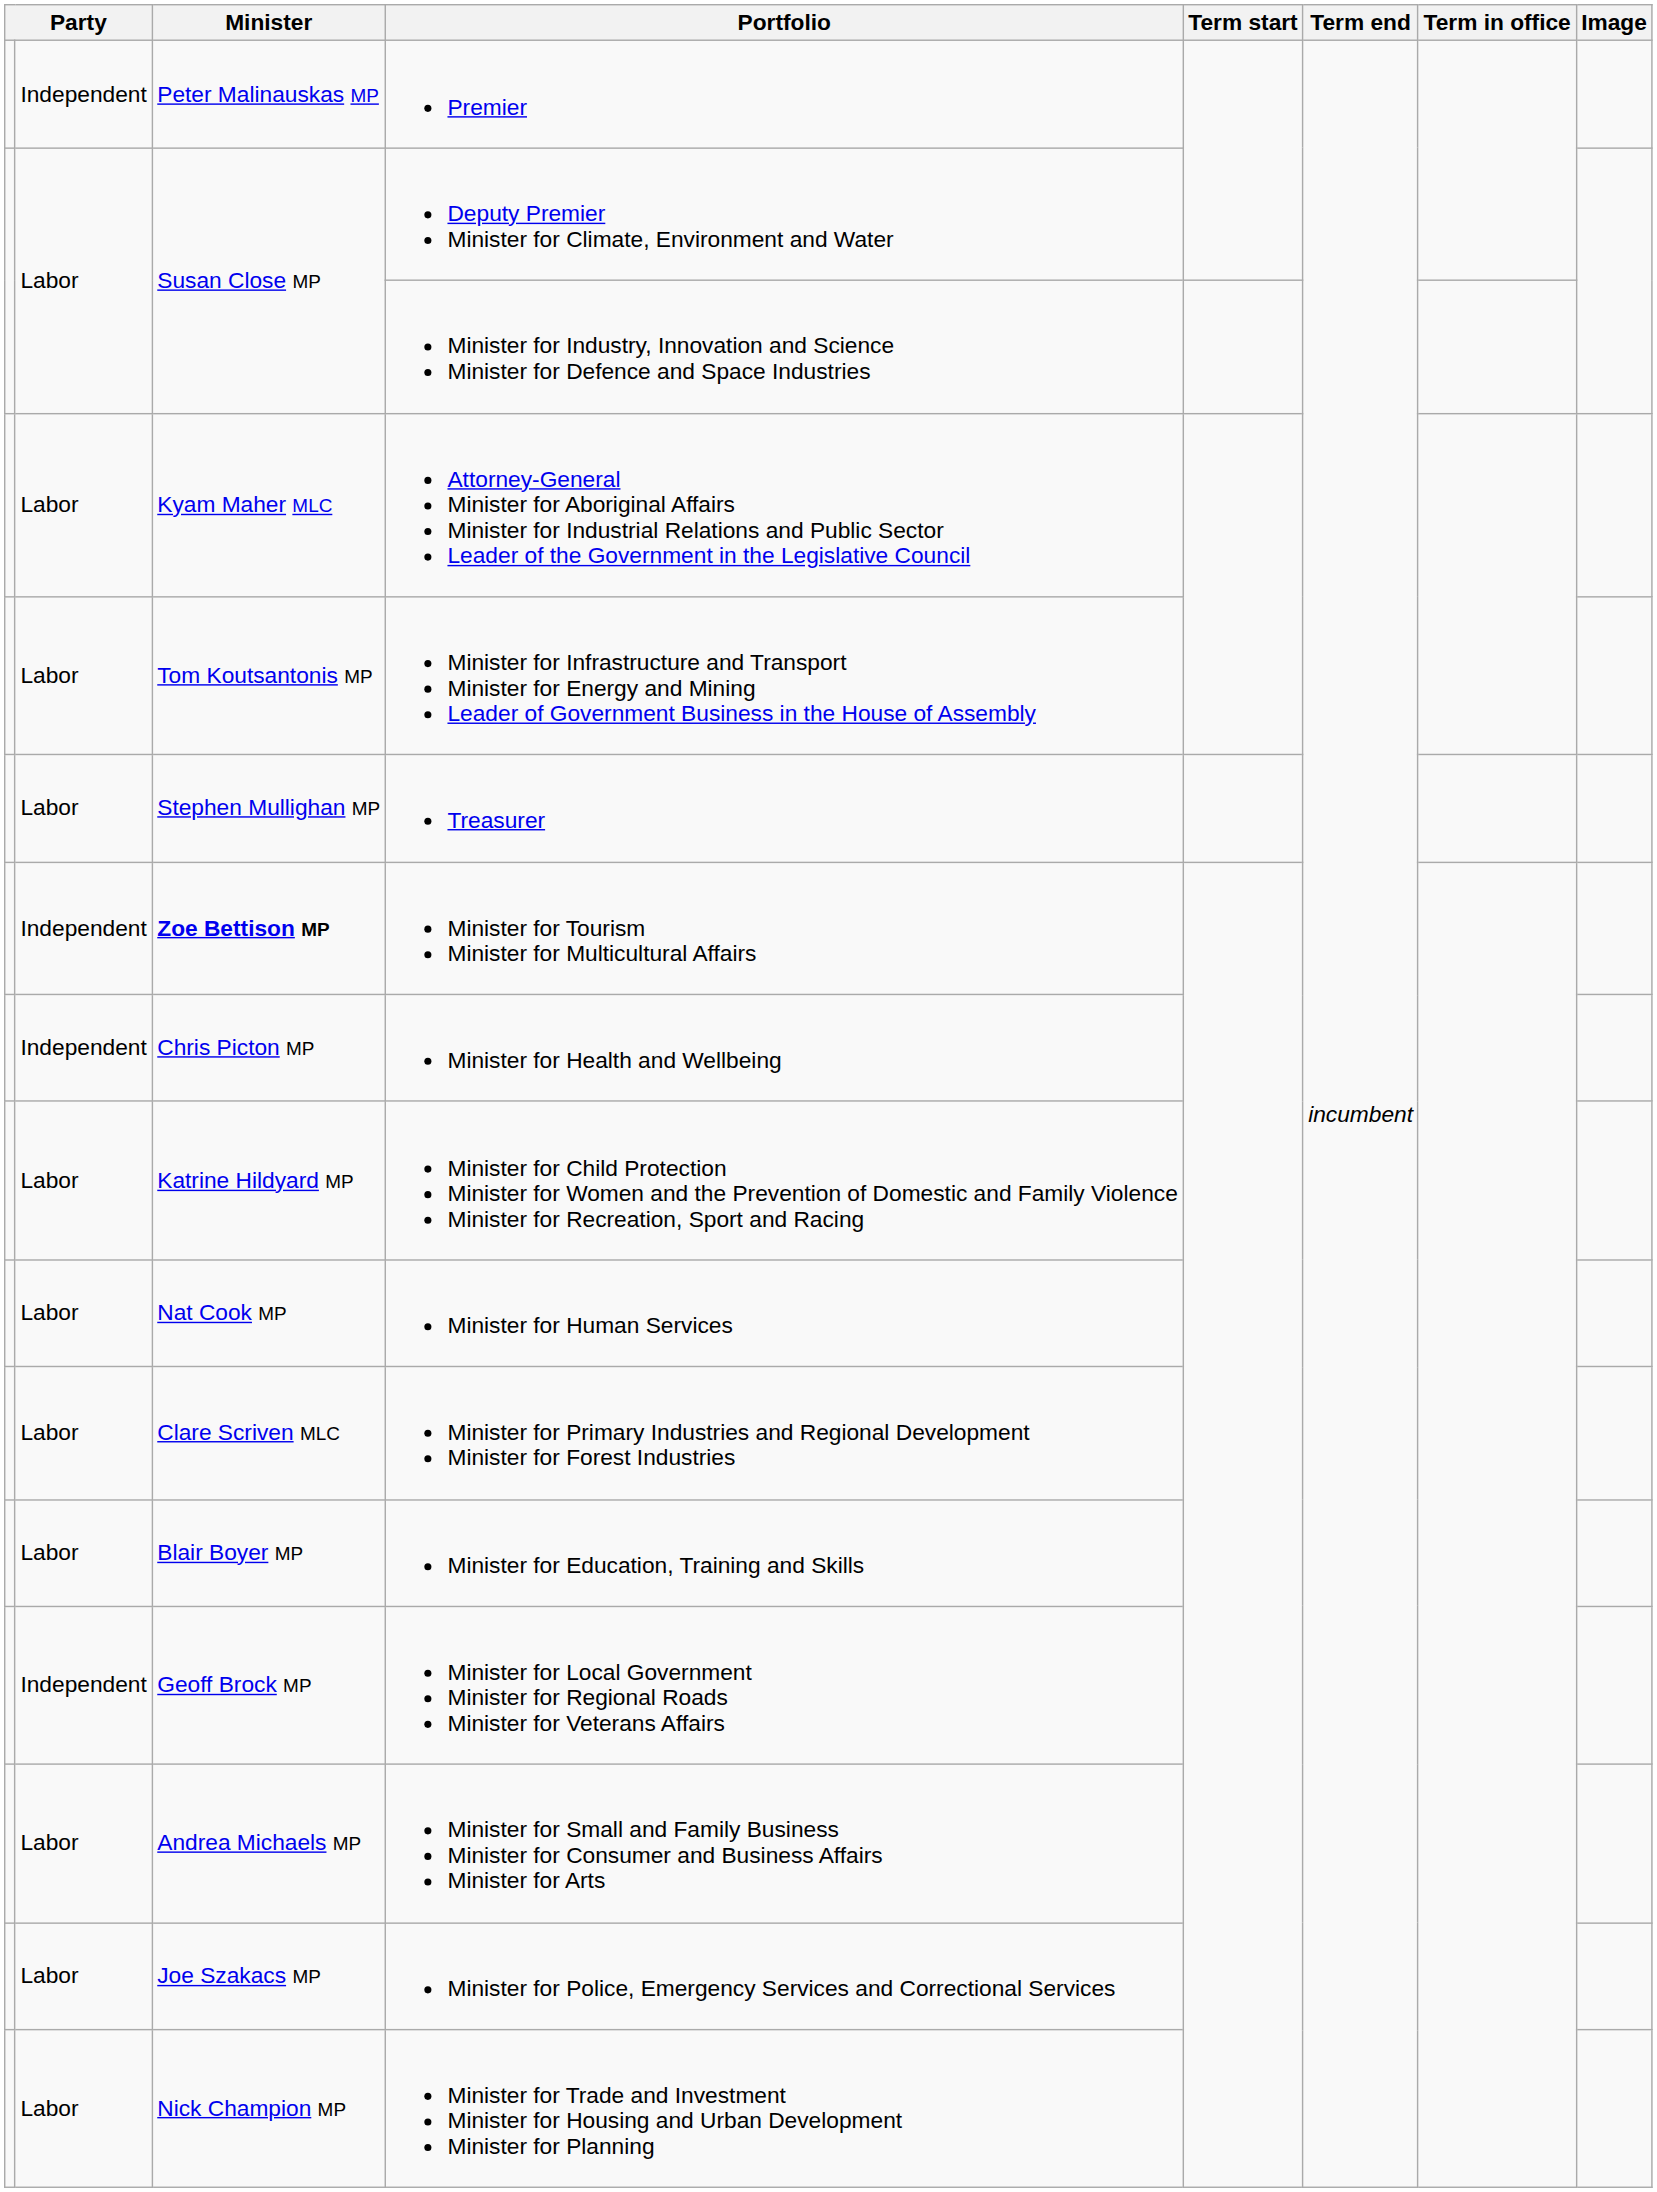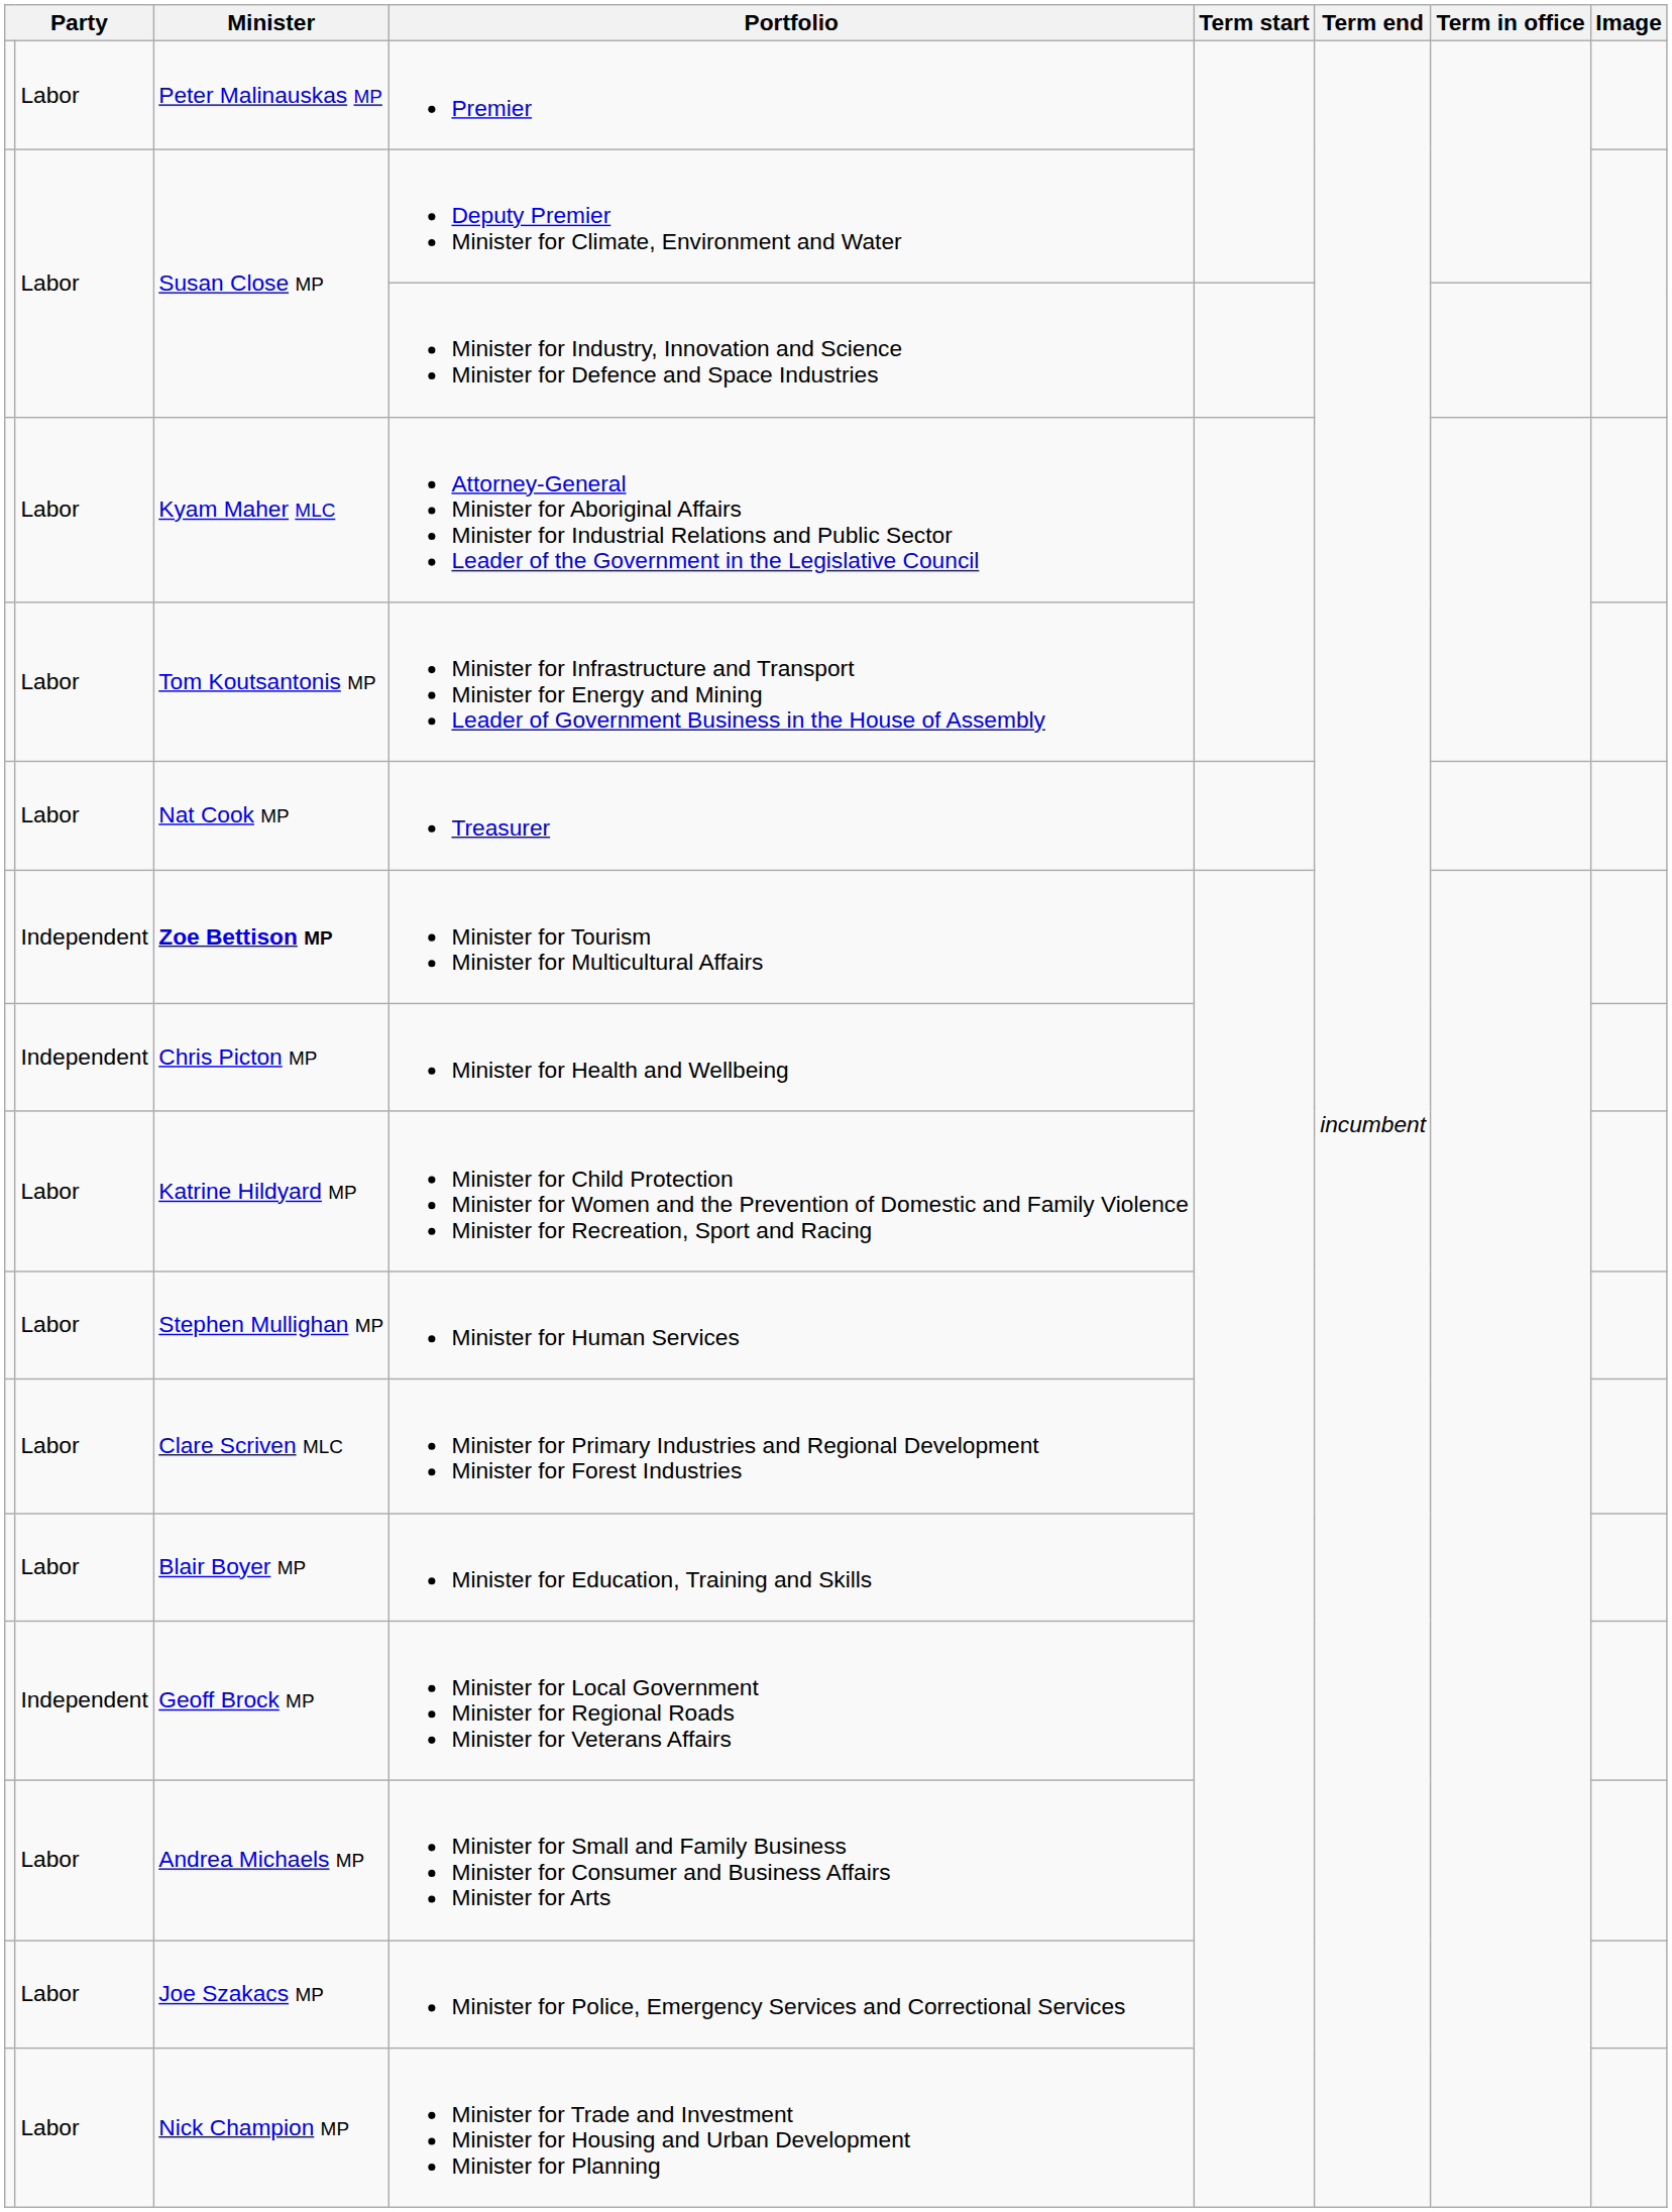Premier | column 2: Independent -> Labor
Treasurer | Minister: Stephen Mullighan MP -> Nat Cook MP
Minister for Human Services | Minister: Nat Cook MP -> Stephen Mullighan MP
